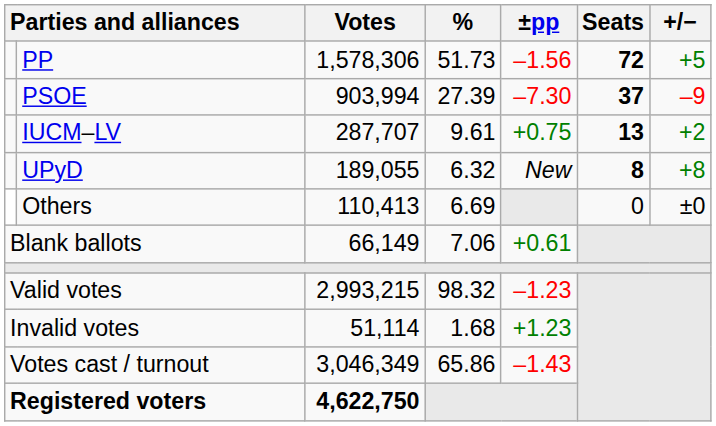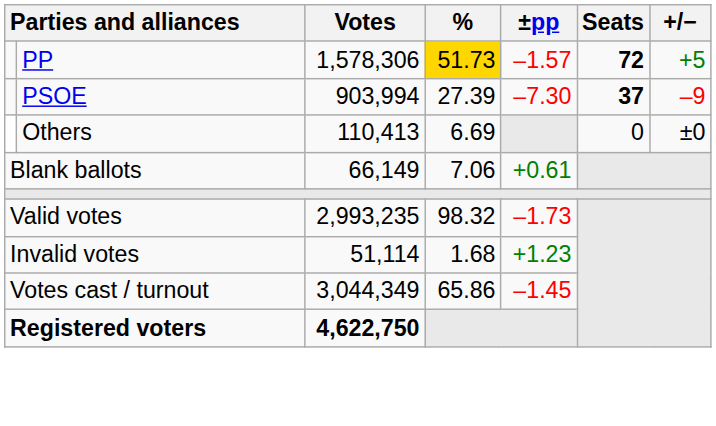PP | %: no background -> gold background
PP | ±pp: –1.56 -> –1.57
- row: IUCM–LV | 287,707 | 9.61 | +0.75 | 13 | +2
- row: UPyD | 189,055 | 6.32 | New | 8 | +8
Valid votes | Votes: 2,993,215 -> 2,993,235
Valid votes | ±pp: –1.23 -> –1.73
Votes cast / turnout | Votes: 3,046,349 -> 3,044,349
Votes cast / turnout | ±pp: –1.43 -> –1.45
